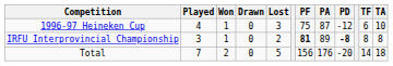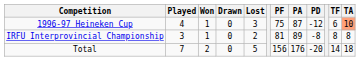1996-97 Heineken Cup | TA: no background -> lightsalmon background
IRFU Interprovincial Championship | PF: bold -> normal
IRFU Interprovincial Championship | PD: bold -> normal
